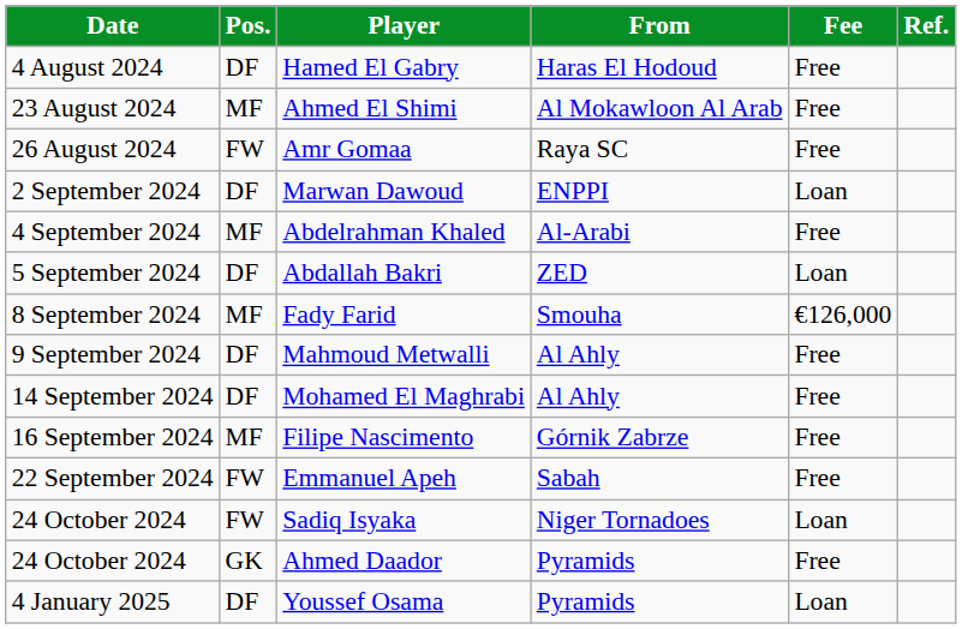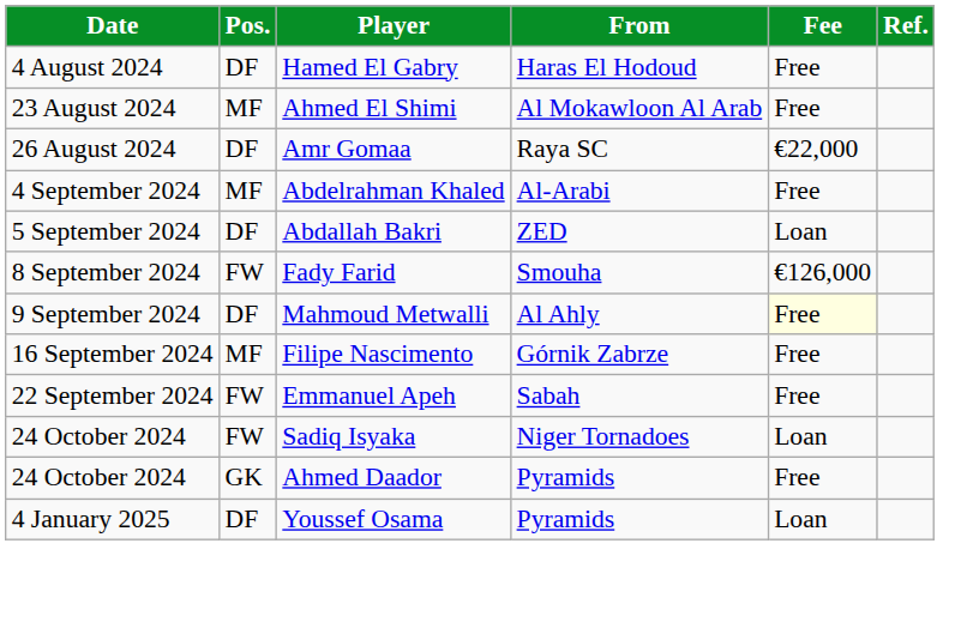Amr Gomaa | Pos.: FW -> DF
Amr Gomaa | Fee: Free -> €22,000
- row: 2 September 2024 | DF | Marwan Dawoud | ENPPI | Loan
Fady Farid | Pos.: MF -> FW
Mahmoud Metwalli | Fee: no background -> lightyellow background
- row: 14 September 2024 | DF | Mohamed El Maghrabi | Al Ahly | Free
